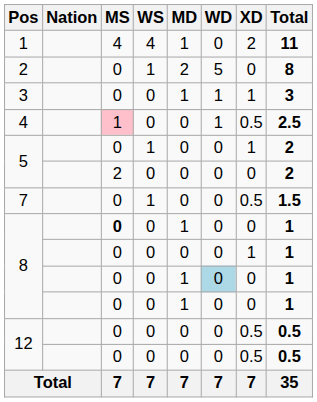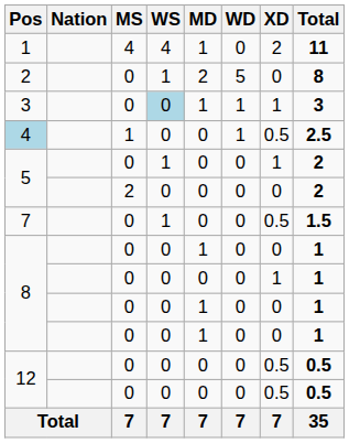row 4 | WS: no background -> lightblue background
row 5 | Pos: no background -> lightblue background
row 5 | MS: pink background -> no background
row 9 | MS: bold -> normal
row 11 | WD: lightblue background -> no background
